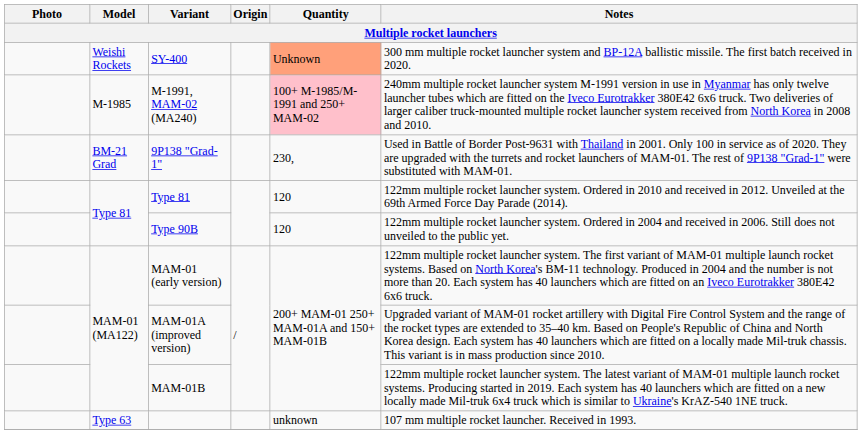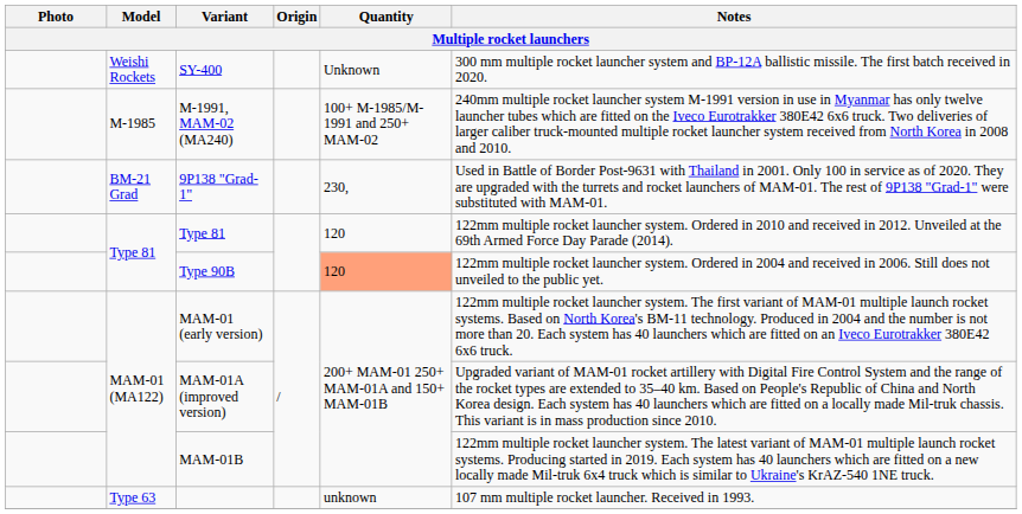SY-400 | Quantity: lightsalmon background -> no background
M-1991, MAM-02 (MA240) | Quantity: pink background -> no background
Type 90B | Quantity: no background -> lightsalmon background
